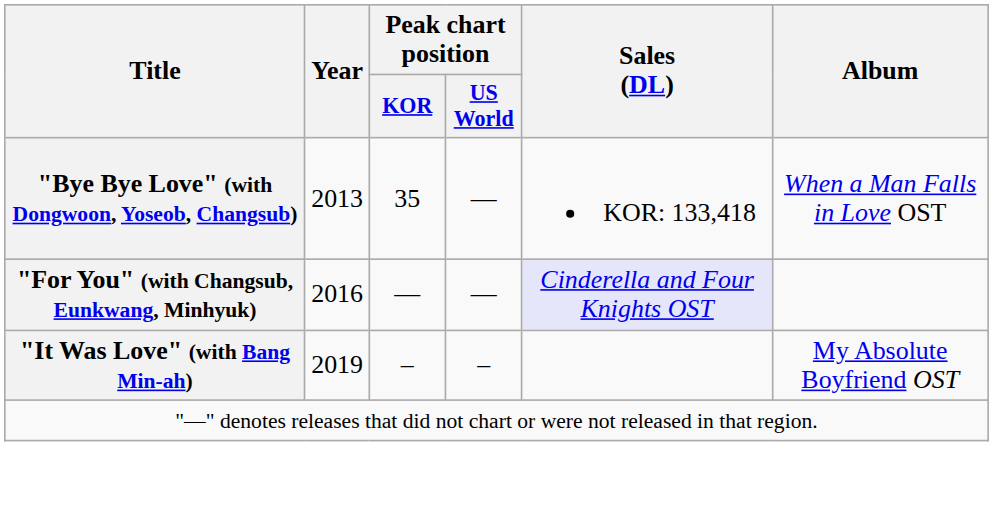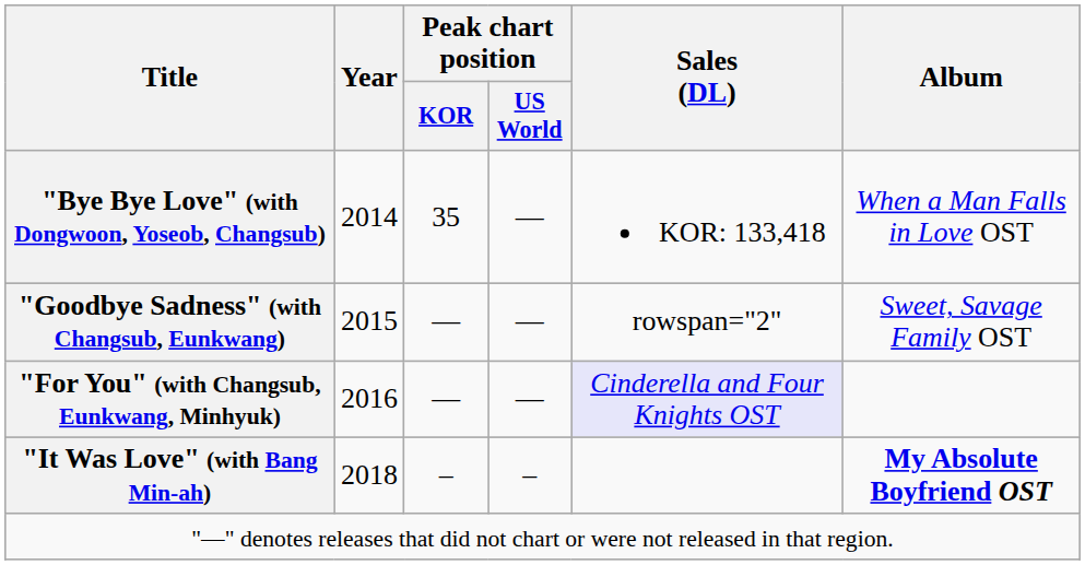"Bye Bye Love" (with Dongwoon, Yoseob, Changsub) | Year: 2013 -> 2014
+ row: "Goodbye Sadness" (with Changsub, Eunkwang) | 2015 | — | — | rowspan="2" | Sweet, Savage Family OST
"It Was Love" (with Bang Min-ah) | Year: 2019 -> 2018
"It Was Love" (with Bang Min-ah) | Album: normal -> bold
